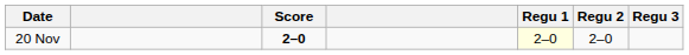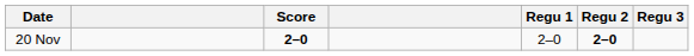20 Nov | Regu 1: lightyellow background -> no background
20 Nov | Regu 2: normal -> bold
